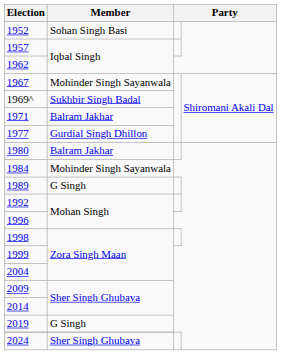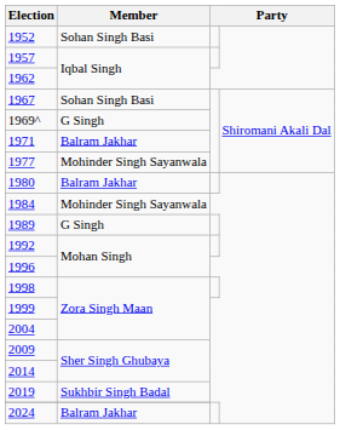1967 | Member: Mohinder Singh Sayanwala -> Sohan Singh Basi
1969^ | Member: Sukhbir Singh Badal -> G Singh
1977 | Member: Gurdial Singh Dhillon -> Mohinder Singh Sayanwala
2019 | Member: G Singh -> Sukhbir Singh Badal
2024 | Member: Sher Singh Ghubaya -> Balram Jakhar
